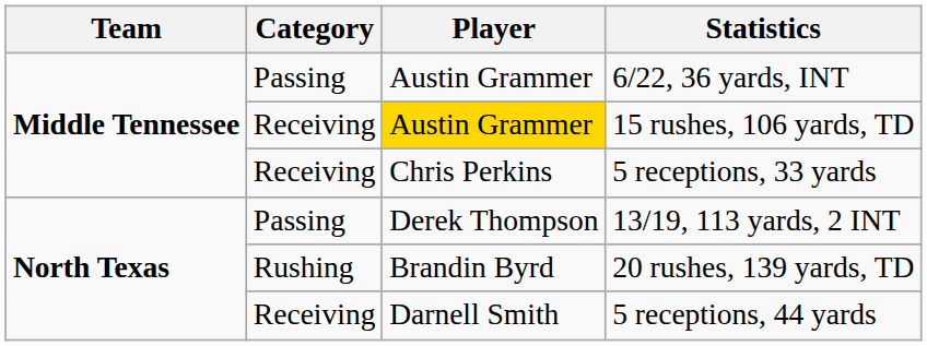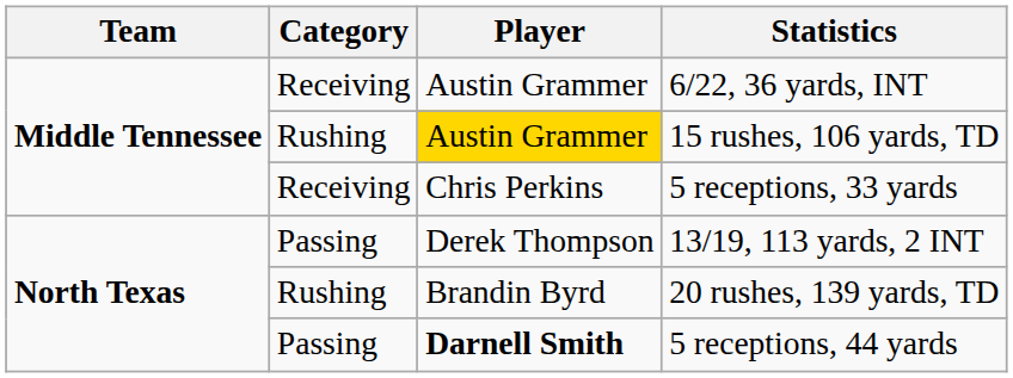6/22, 36 yards, INT | Category: Passing -> Receiving
15 rushes, 106 yards, TD | Category: Receiving -> Rushing
5 receptions, 44 yards | Category: Receiving -> Passing
5 receptions, 44 yards | Player: normal -> bold
